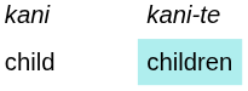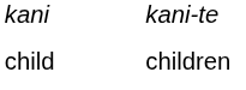child | column 2: paleturquoise background -> no background
